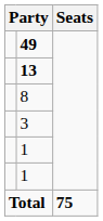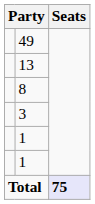49 | column 2: bold -> normal
13 | column 2: bold -> normal
Total | Seats: no background -> lavender background
